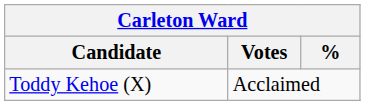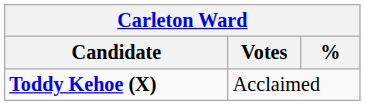Toddy Kehoe (X) | Candidate: normal -> bold
